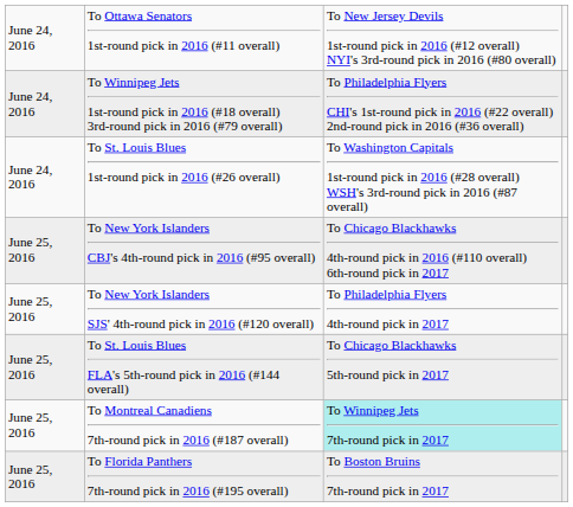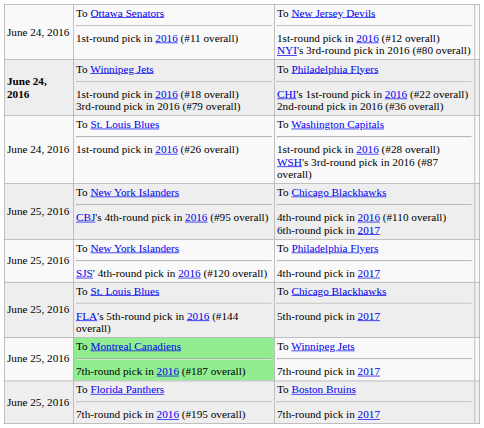row 2 | column 1: normal -> bold
row 7 | column 2: no background -> lightgreen background
row 7 | column 3: paleturquoise background -> no background
